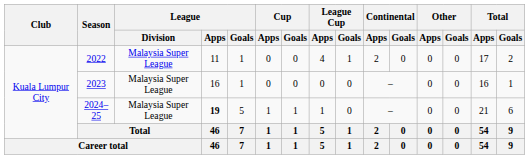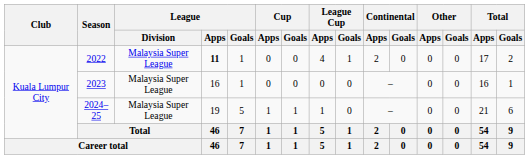2022 | League / Apps: normal -> bold
2024–25 | League / Apps: bold -> normal
